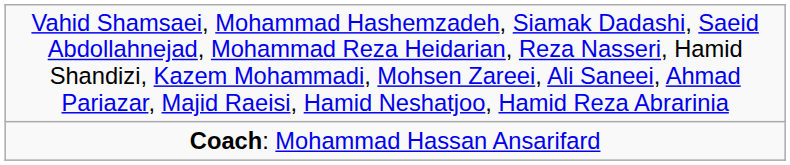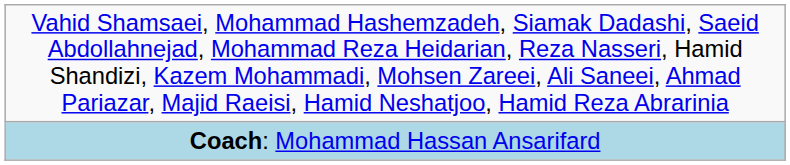row 2 | column 1: no background -> lightblue background
